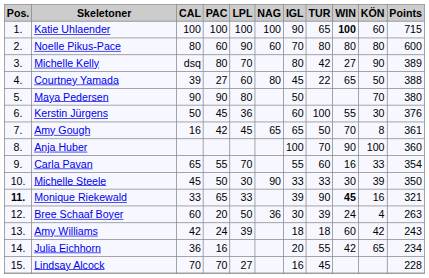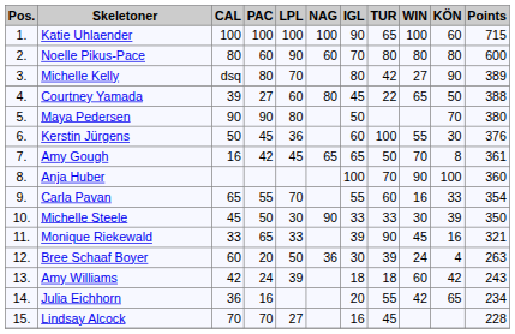Katie Uhlaender | WIN: bold -> normal
Monique Riekewald | Pos.: bold -> normal
Monique Riekewald | WIN: bold -> normal
